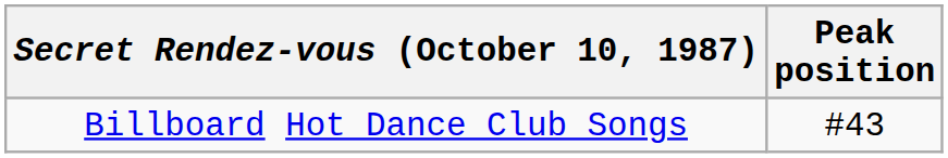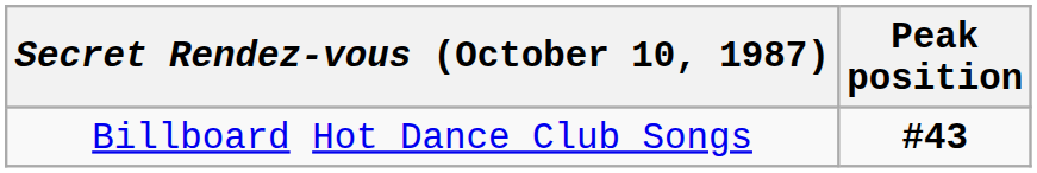Billboard Hot Dance Club Songs | Peak position: normal -> bold
